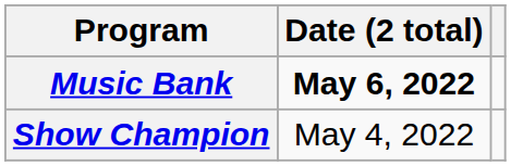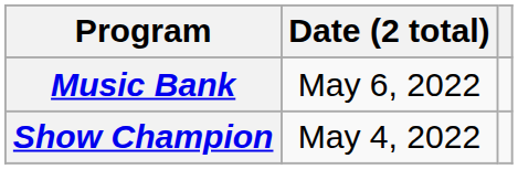Music Bank | Date (2 total): bold -> normal
